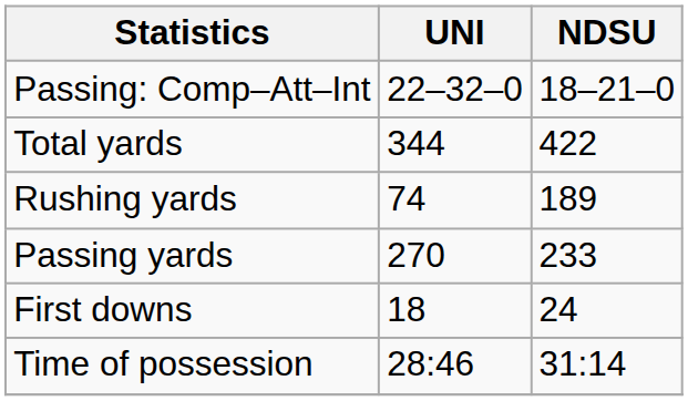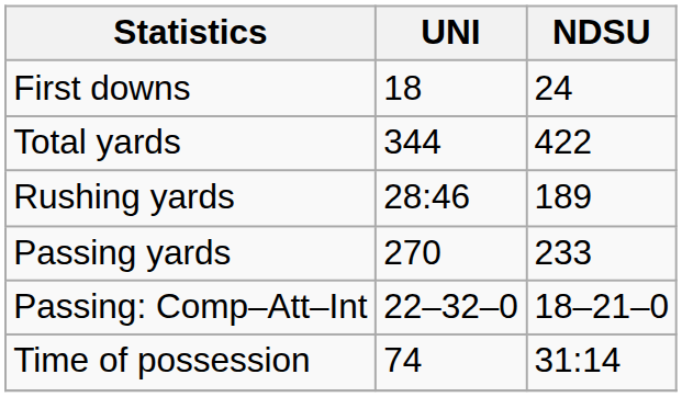rows swapped: First downs <-> Passing: Comp–Att–Int
Rushing yards | UNI: 74 -> 28:46
Time of possession | UNI: 28:46 -> 74
